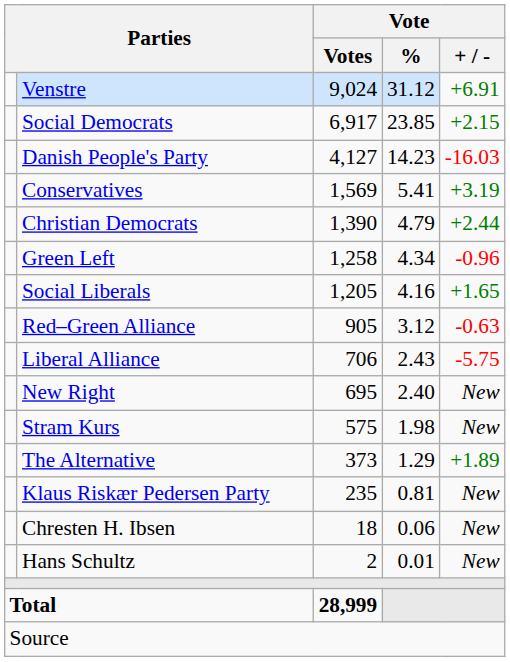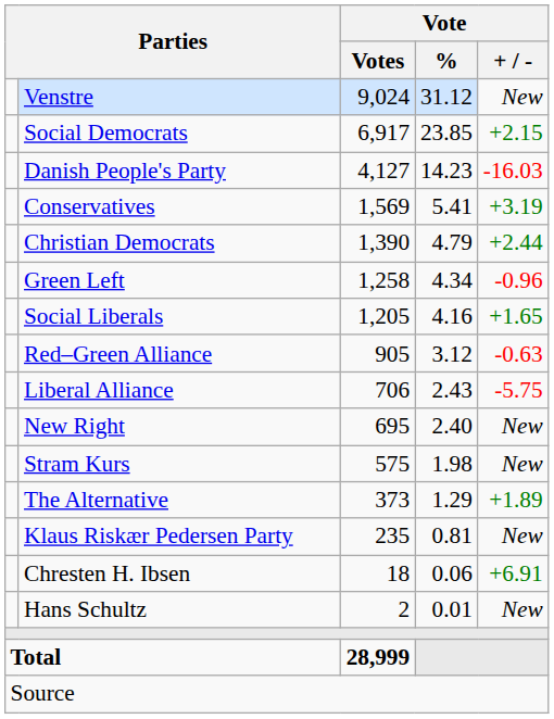Venstre | Vote / + / -: +6.91 -> New
Chresten H. Ibsen | Vote / + / -: New -> +6.91
